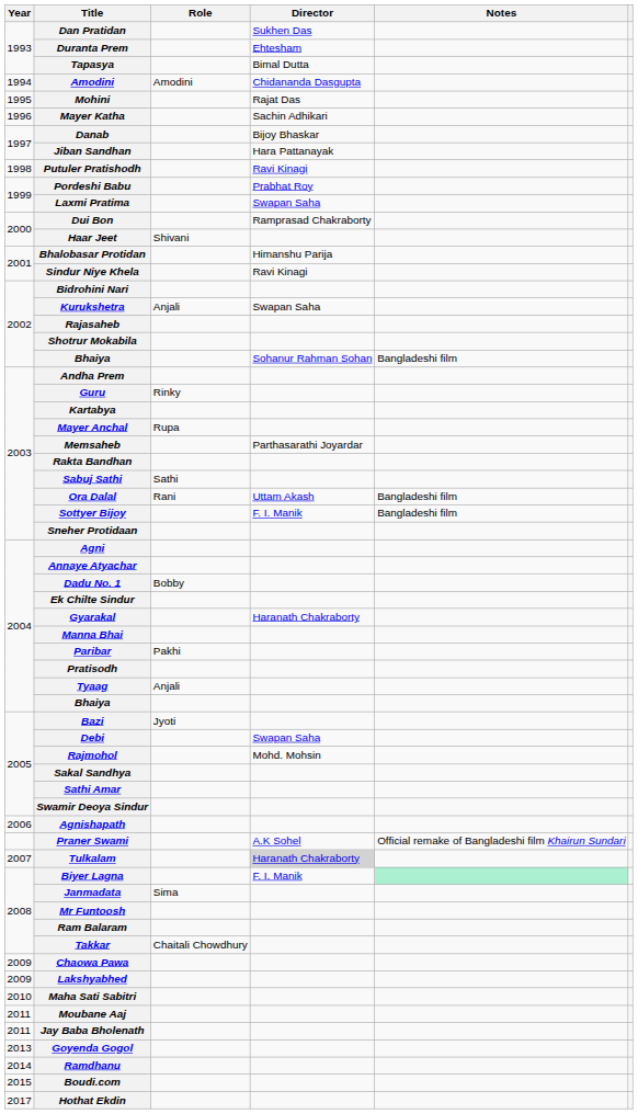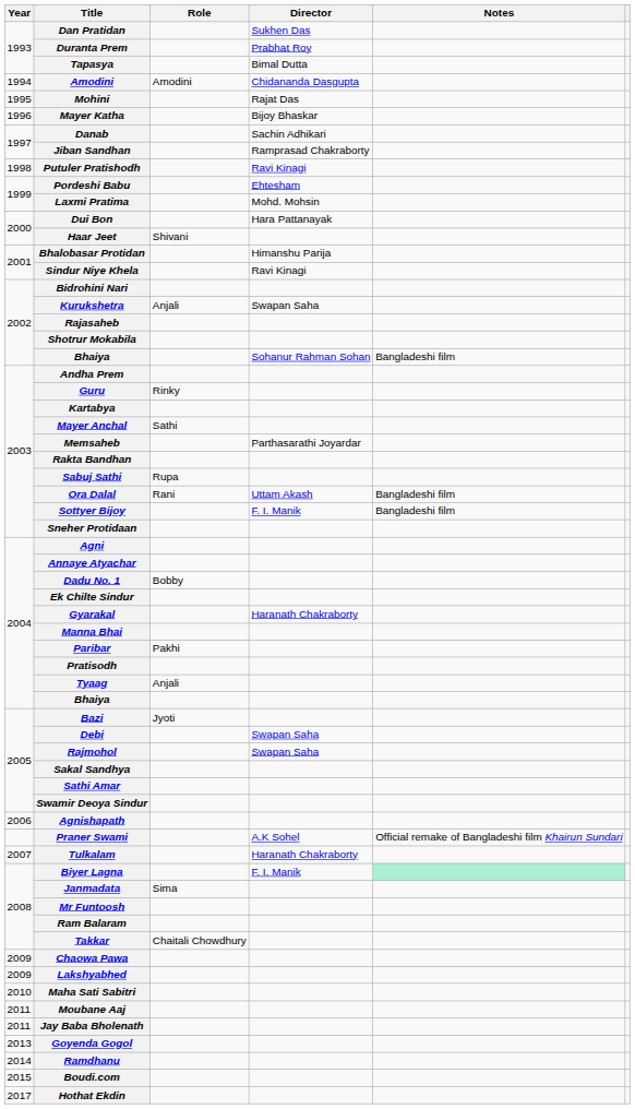Duranta Prem | Director: Ehtesham -> Prabhat Roy
Mayer Katha | Director: Sachin Adhikari -> Bijoy Bhaskar
Danab | Director: Bijoy Bhaskar -> Sachin Adhikari
Jiban Sandhan | Director: Hara Pattanayak -> Ramprasad Chakraborty
Pordeshi Babu | Director: Prabhat Roy -> Ehtesham
Laxmi Pratima | Director: Swapan Saha -> Mohd. Mohsin
Dui Bon | Director: Ramprasad Chakraborty -> Hara Pattanayak
Mayer Anchal | Role: Rupa -> Sathi
Sabuj Sathi | Role: Sathi -> Rupa
Rajmohol | Director: Mohd. Mohsin -> Swapan Saha
Tulkalam | Director: lightgrey background -> no background
